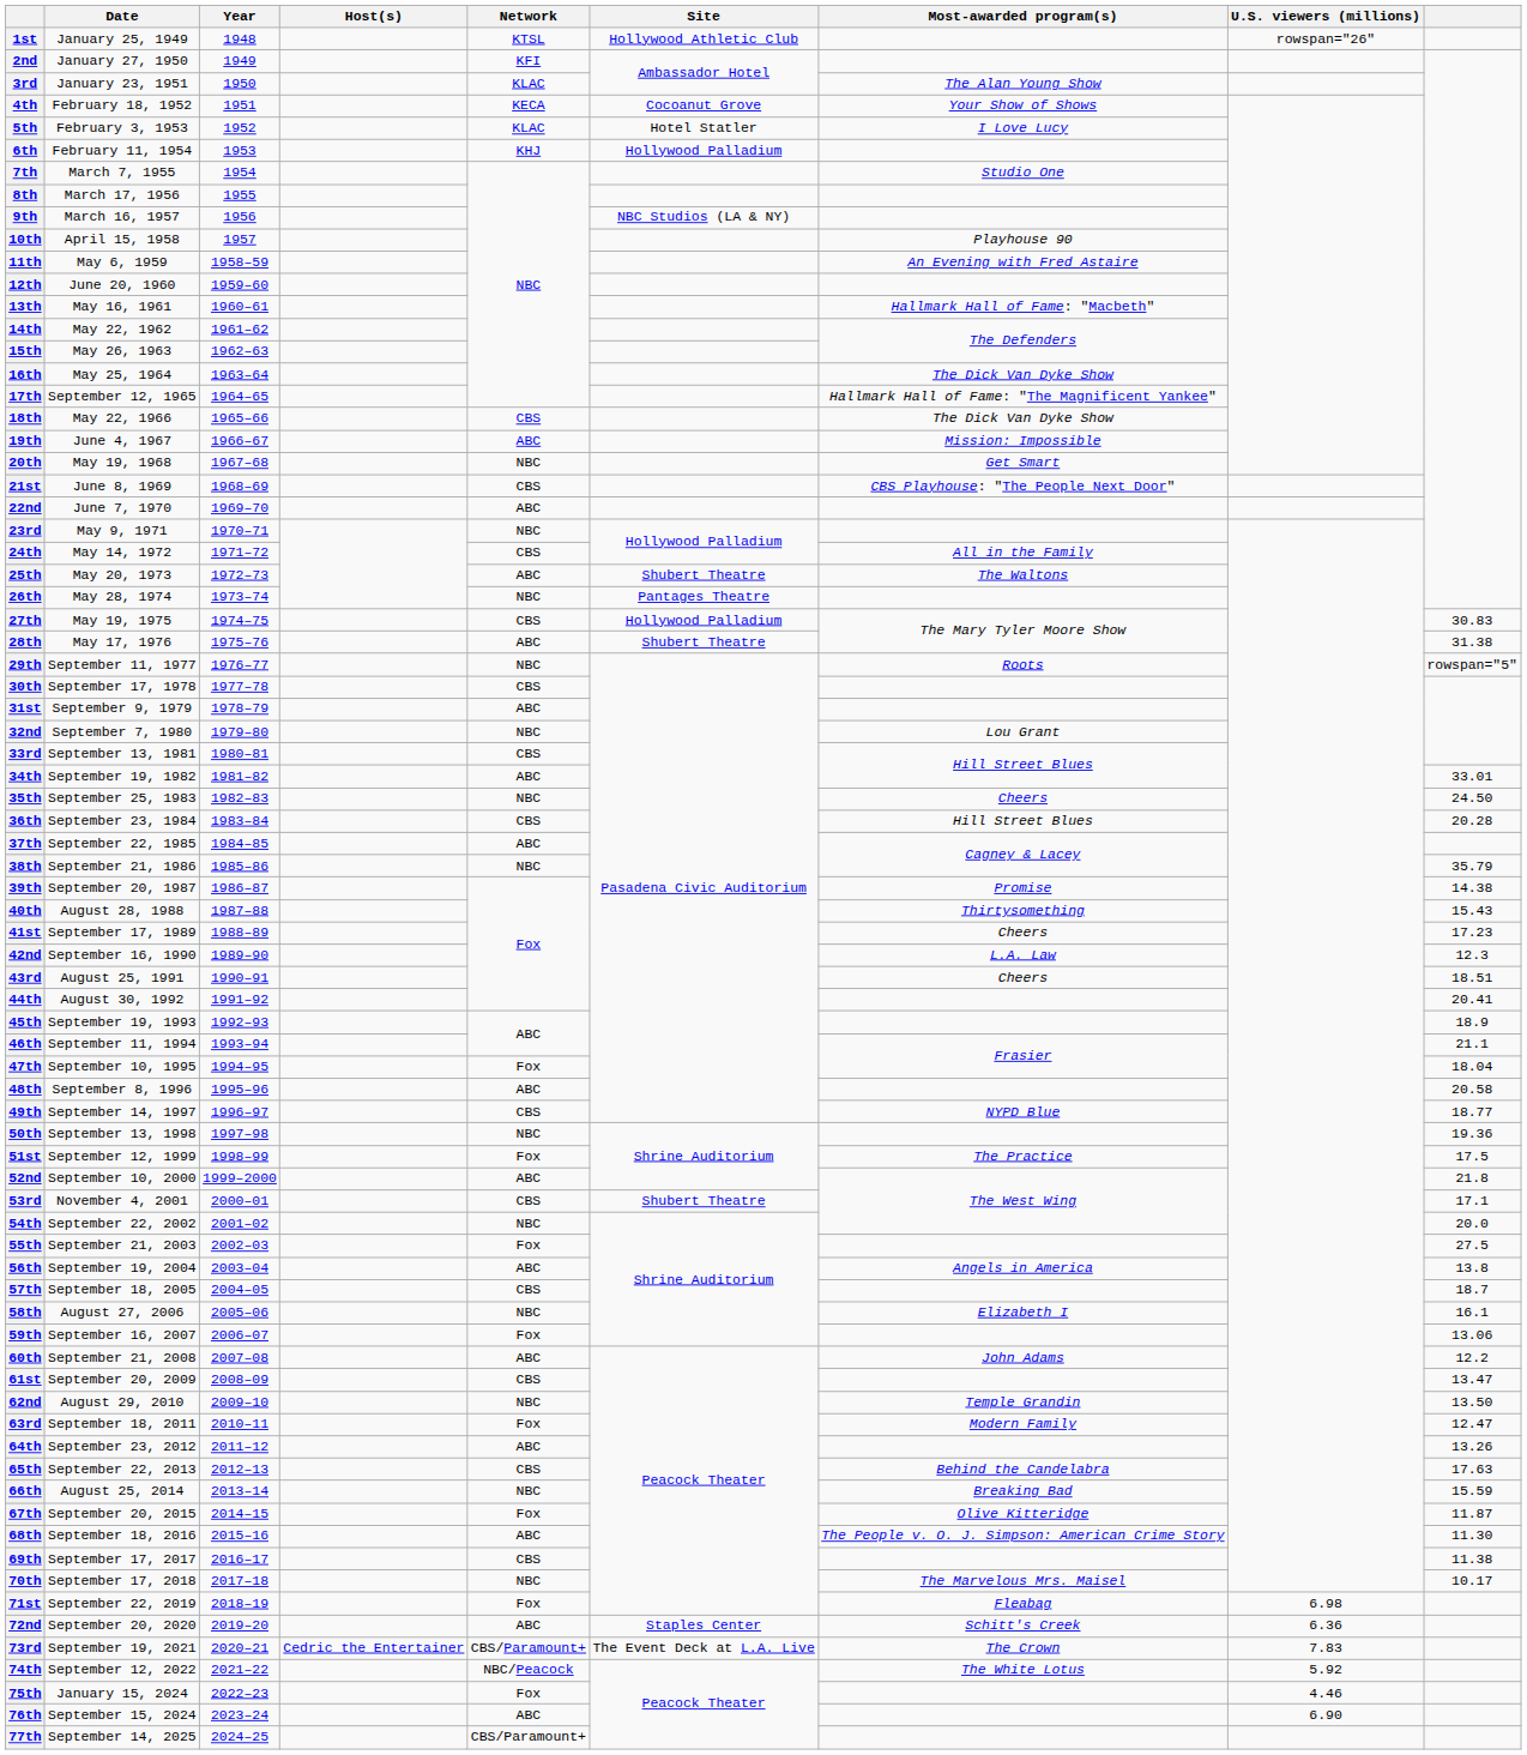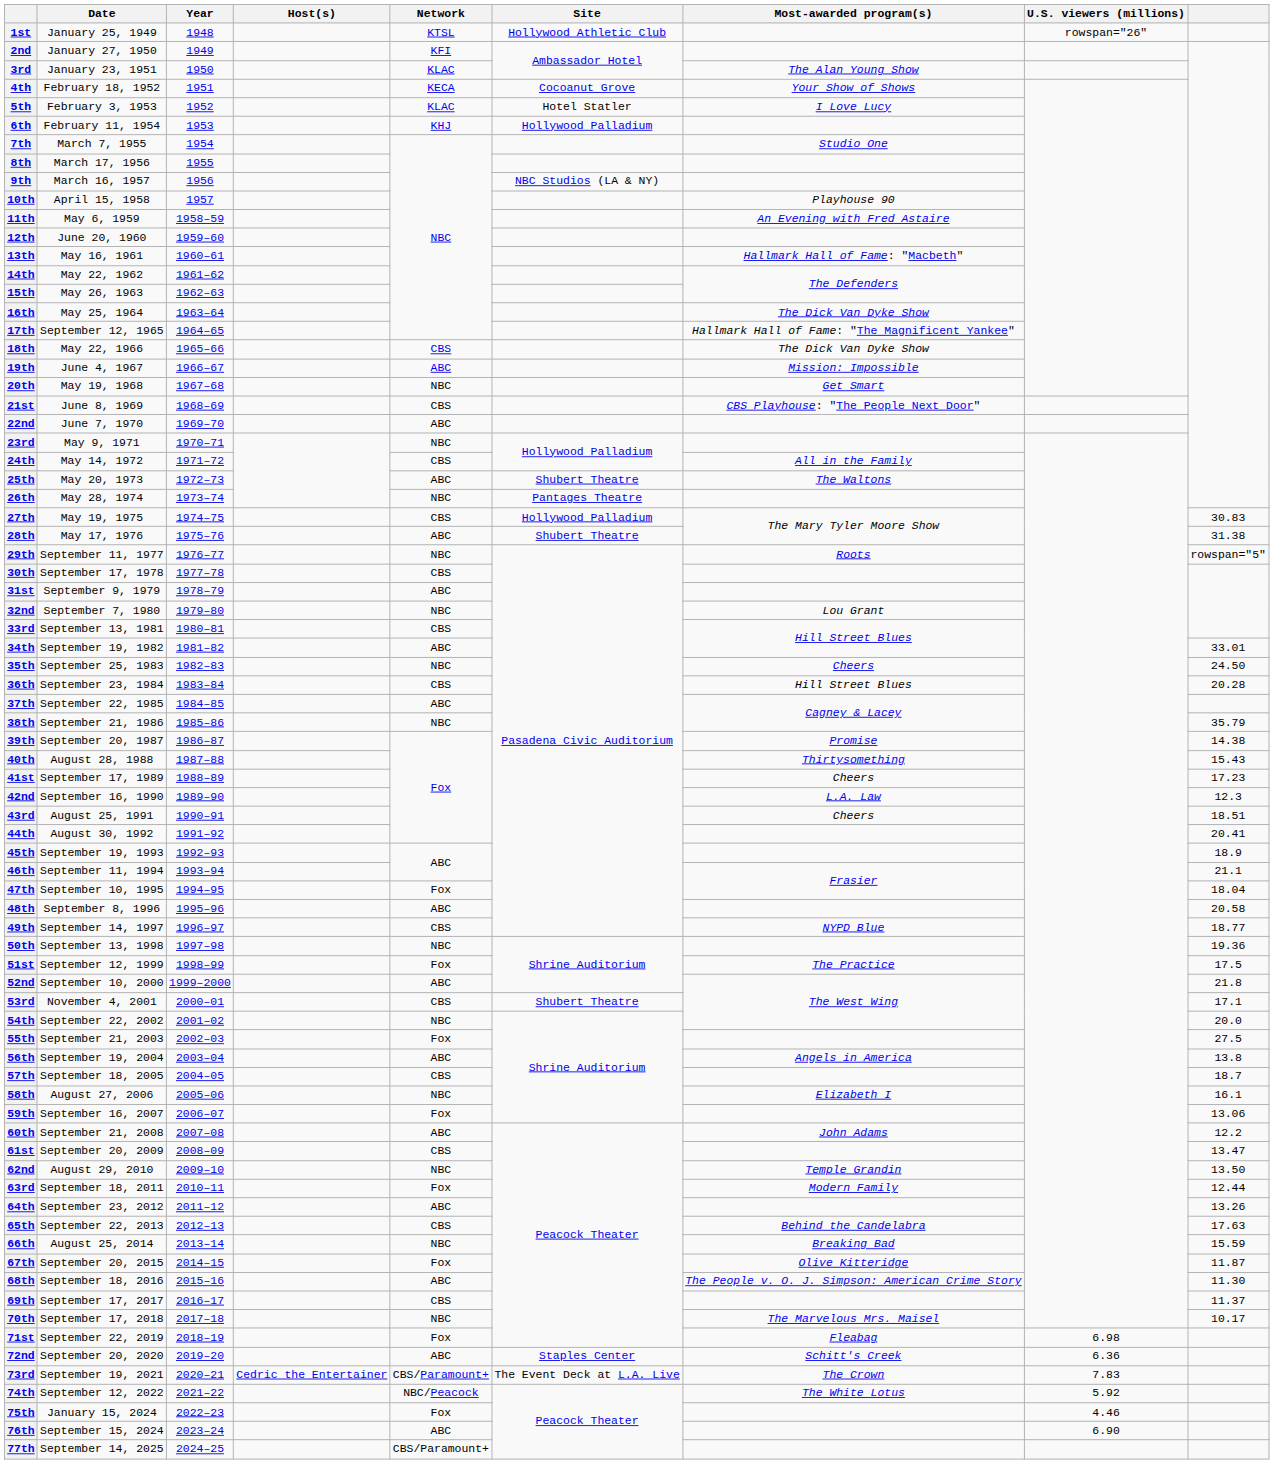63rd | column 9: 12.47 -> 12.44
69th | column 9: 11.38 -> 11.37
